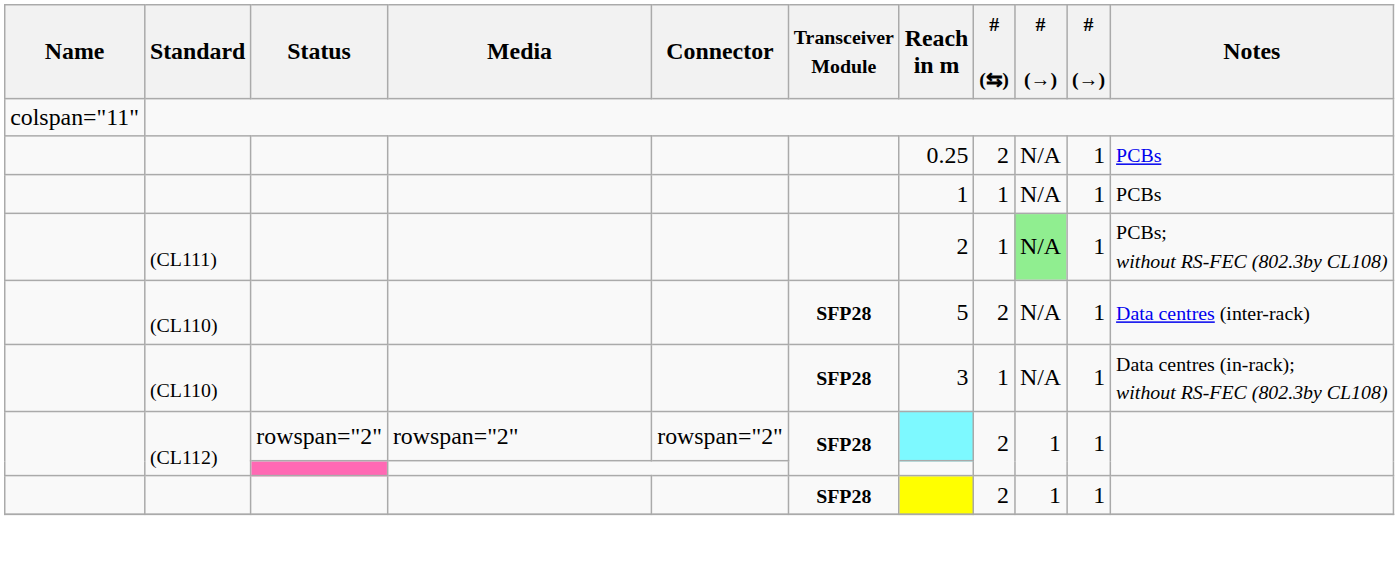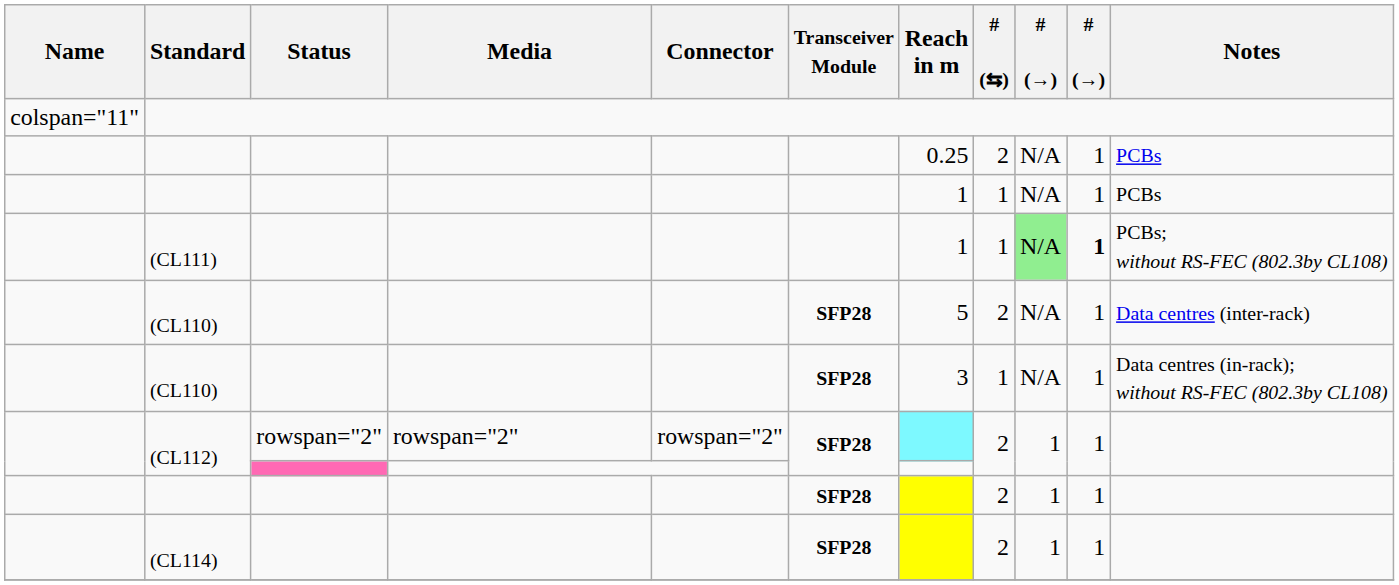(CL111) | Reach in m: 2 -> 1
(CL111) | column 10: normal -> bold
+ row: (CL114) | SFP28 | 2 | 1 | 1
